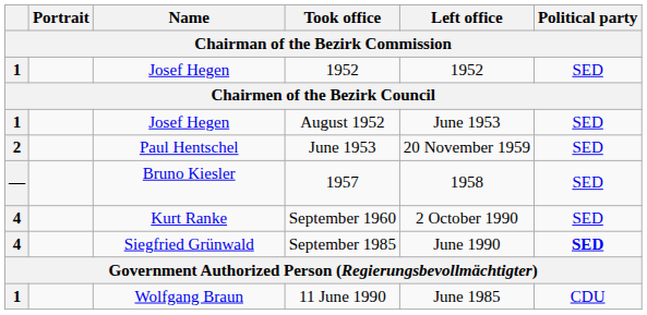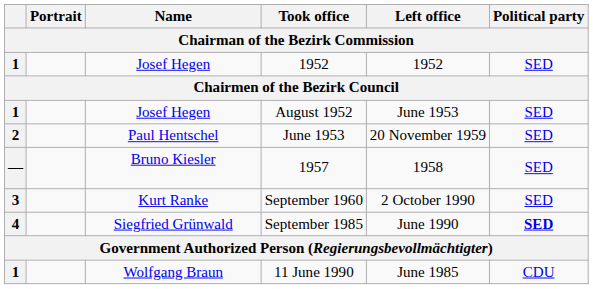September 1960 | column 1: 4 -> 3
